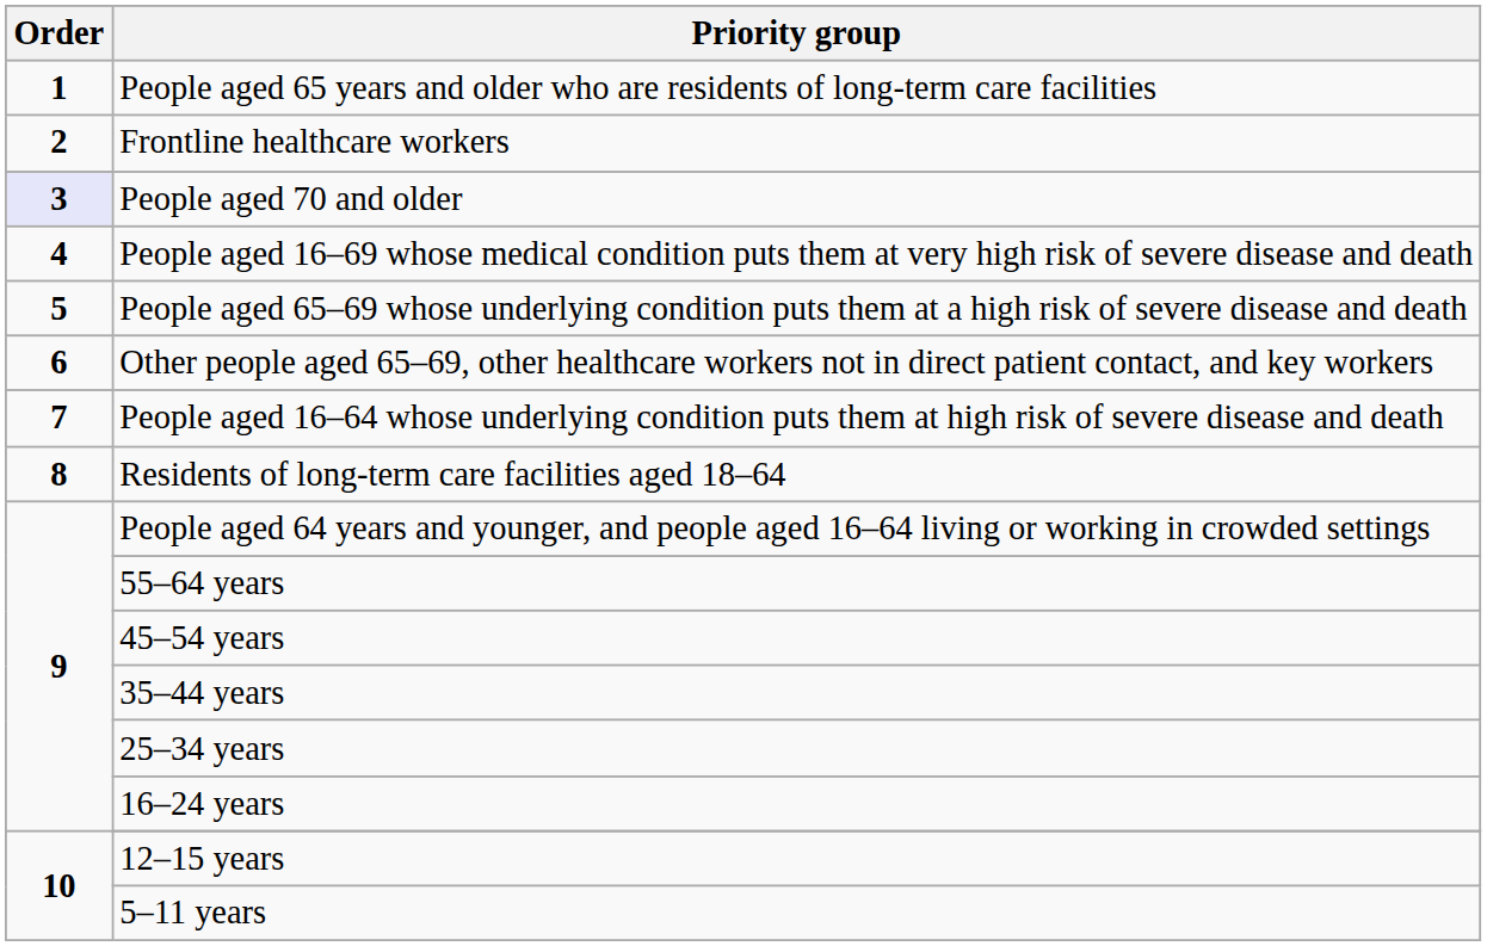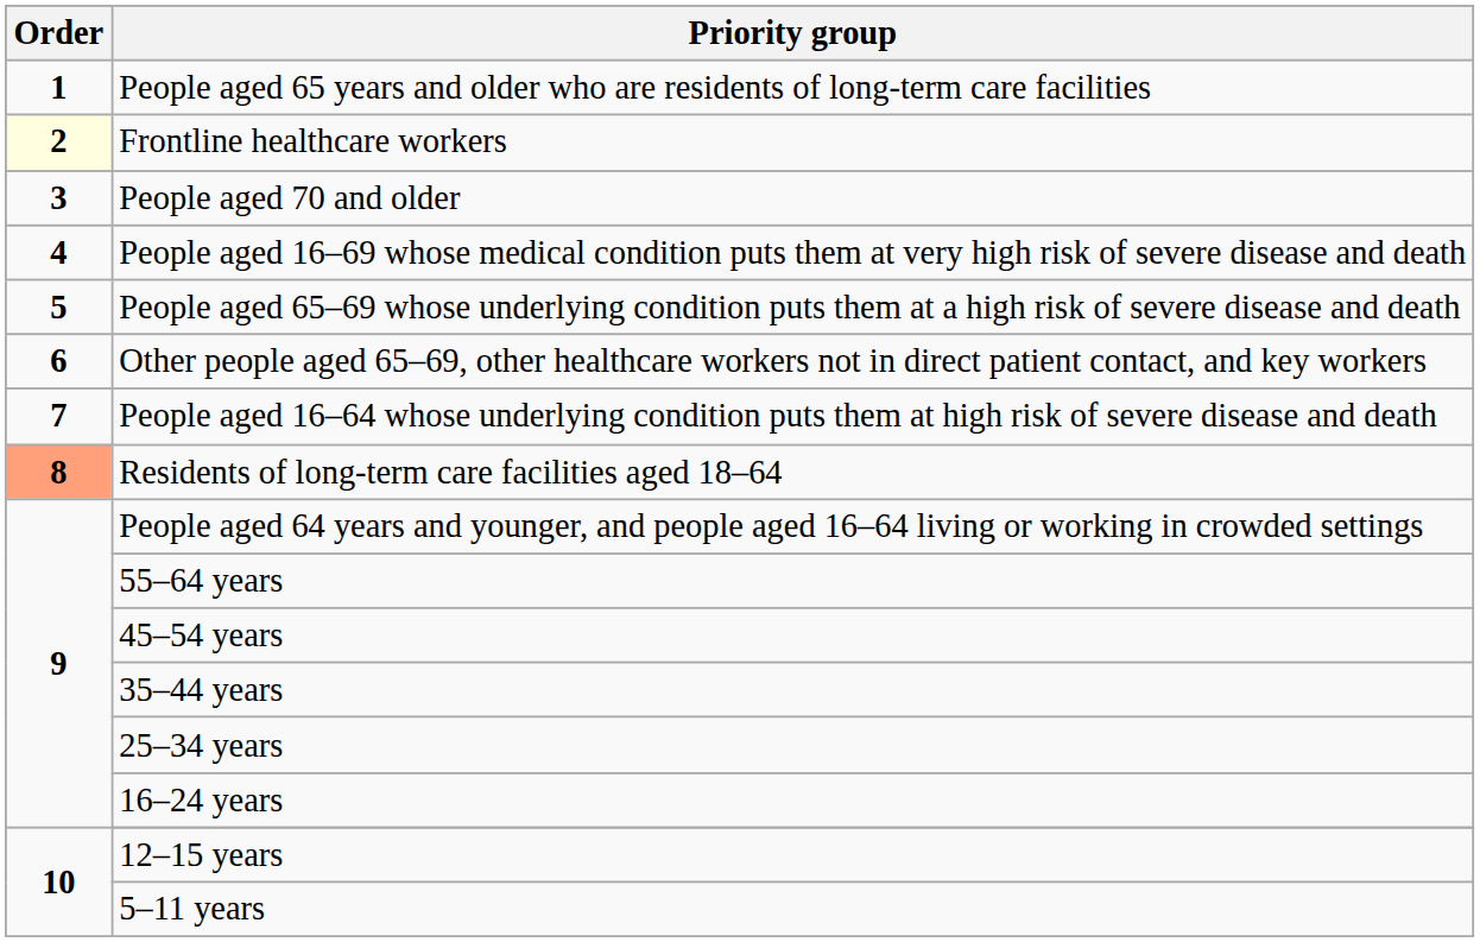Frontline healthcare workers | Order: no background -> lightyellow background
People aged 70 and older | Order: lavender background -> no background
Residents of long-term care facilities aged 18–64 | Order: no background -> lightsalmon background
